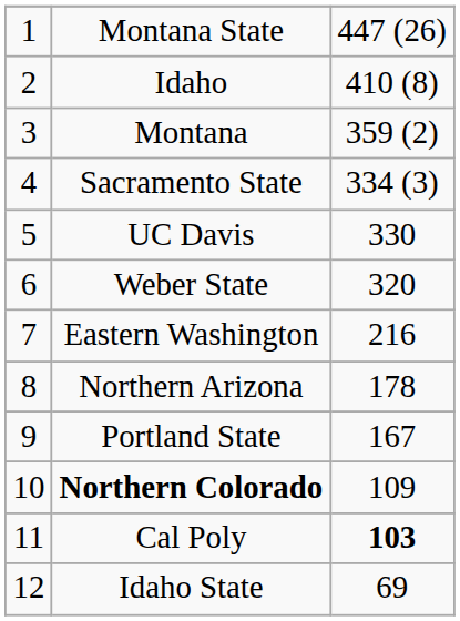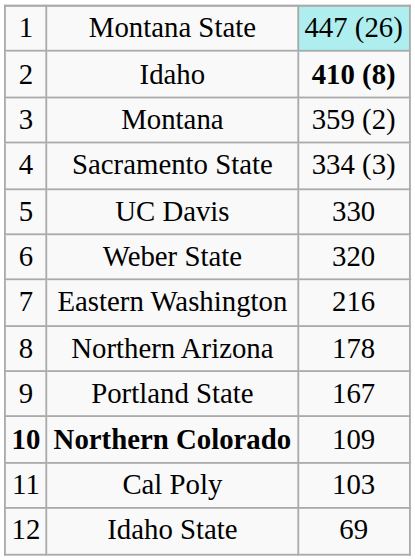Montana State | column 3: no background -> paleturquoise background
Idaho | column 3: normal -> bold
Northern Colorado | column 1: normal -> bold
Cal Poly | column 3: bold -> normal
